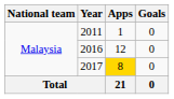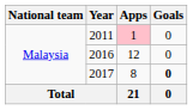2011 | Apps: no background -> pink background
2017 | Apps: gold background -> no background
2017 | Goals: normal -> bold
